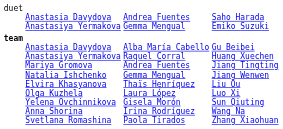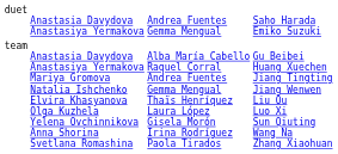team | column 1: bold -> normal
